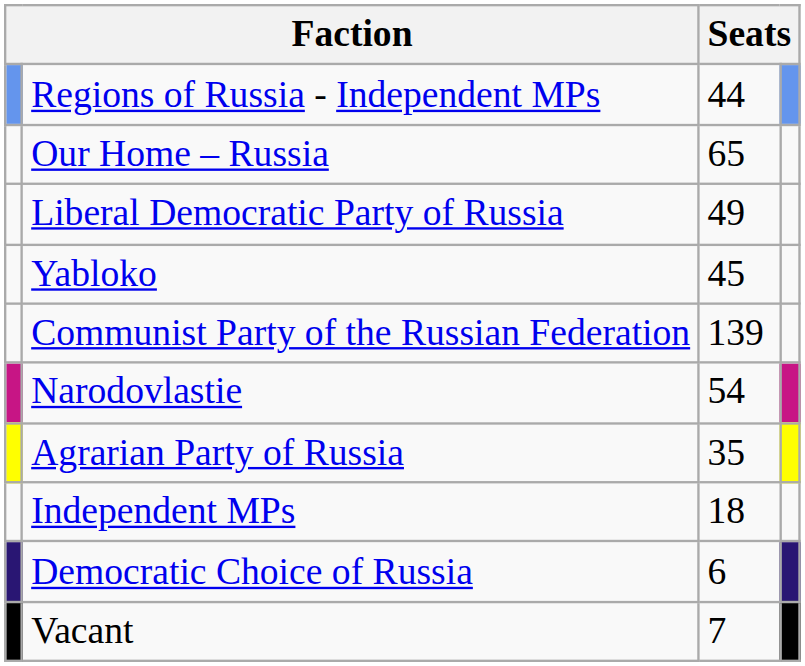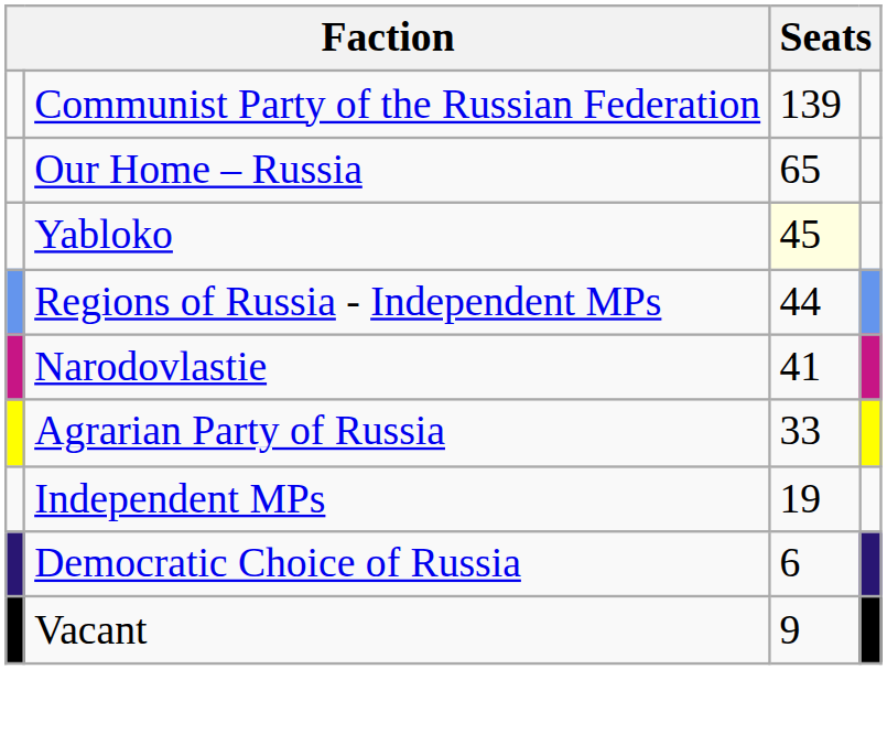rows swapped: Communist Party of the Russian Federation <-> Regions of Russia - Independent MPs
- row: Liberal Democratic Party of Russia | 49
Yabloko | column 3: no background -> lightyellow background
Narodovlastie | column 3: 54 -> 41
Agrarian Party of Russia | column 3: 35 -> 33
Independent MPs | column 3: 18 -> 19
Vacant | column 3: 7 -> 9
